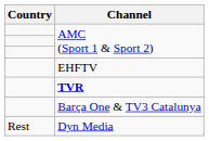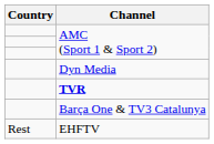row 5 | Channel: EHFTV -> Dyn Media
row 8 | Channel: Dyn Media -> EHFTV
